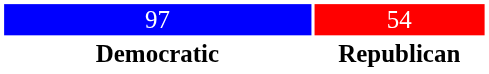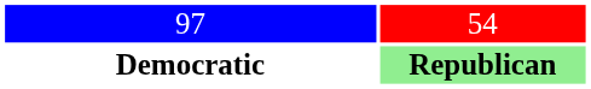Democratic | column 2: no background -> lightgreen background
